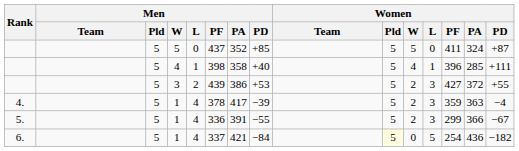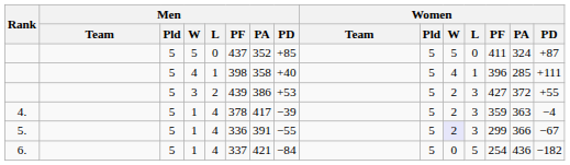5. | Women / W: no background -> lavender background
6. | Women / Pld: lightyellow background -> no background
